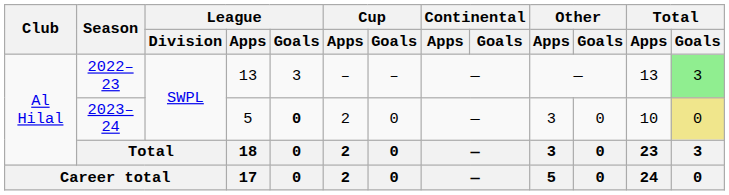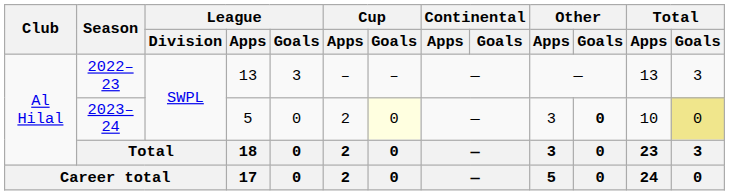2022–23 | Total / Goals: lightgreen background -> no background
2023–24 | League / Goals: bold -> normal
2023–24 | Cup / Goals: no background -> lightyellow background
2023–24 | Other / Goals: normal -> bold
